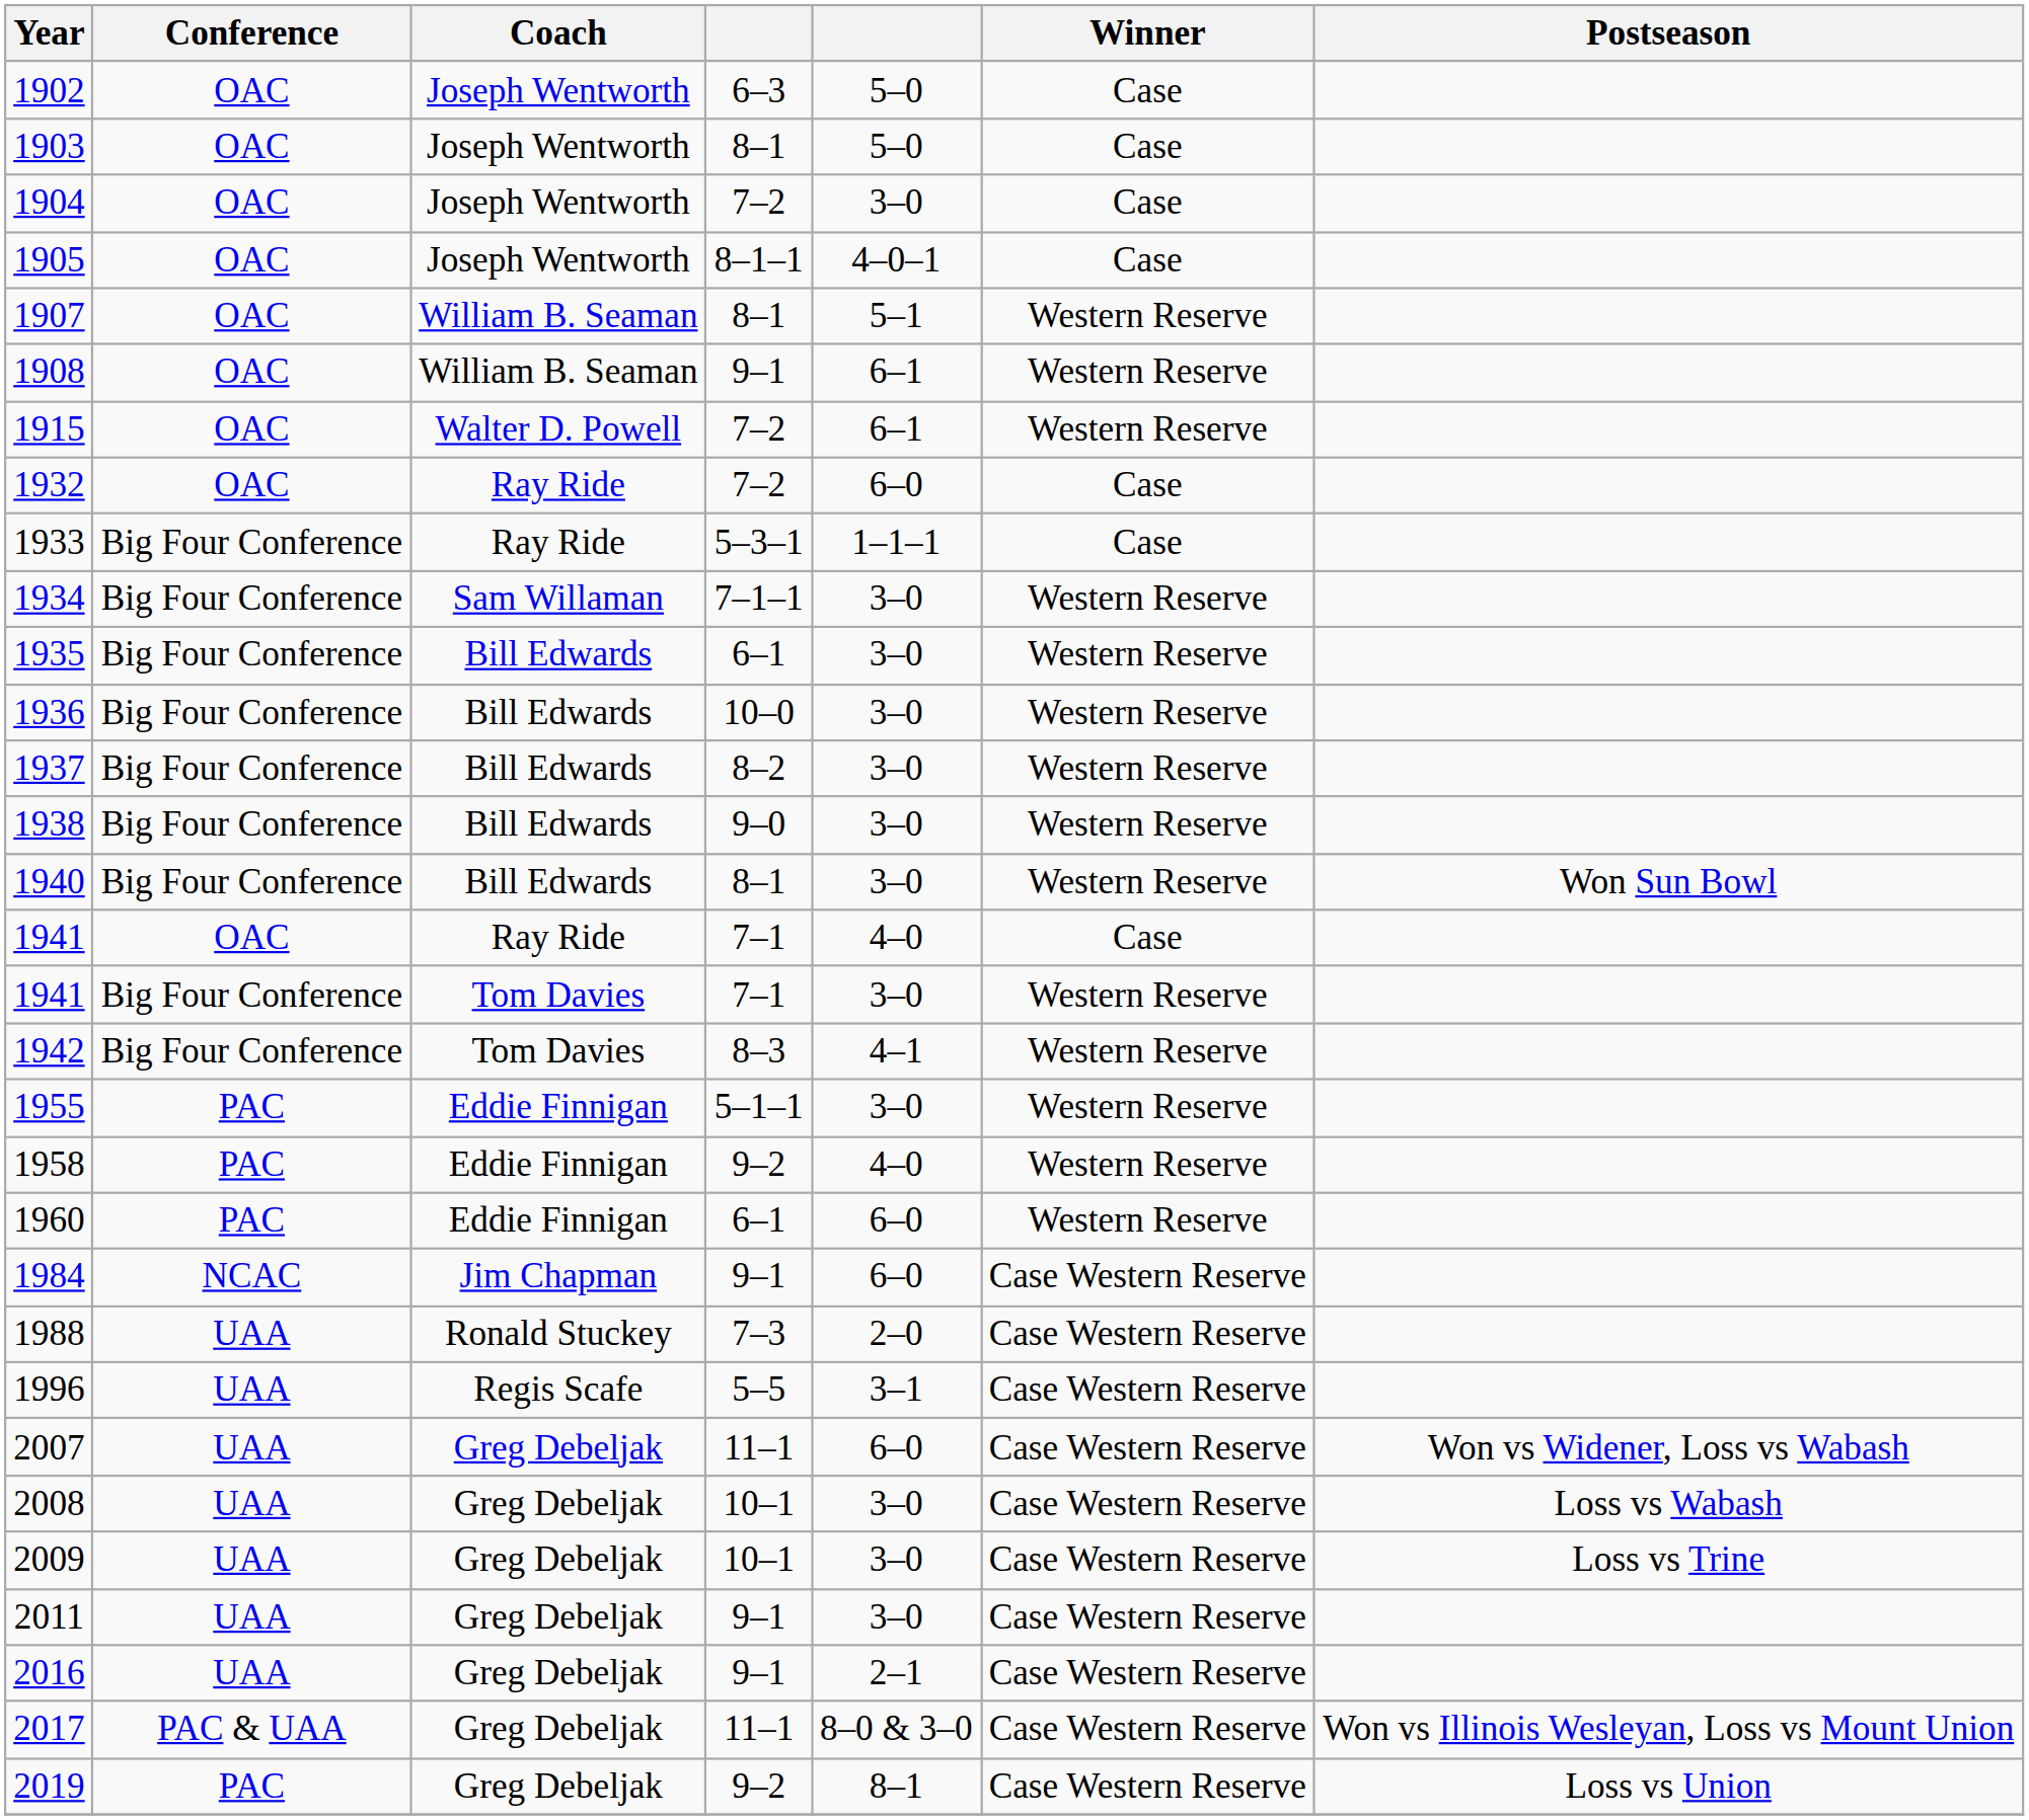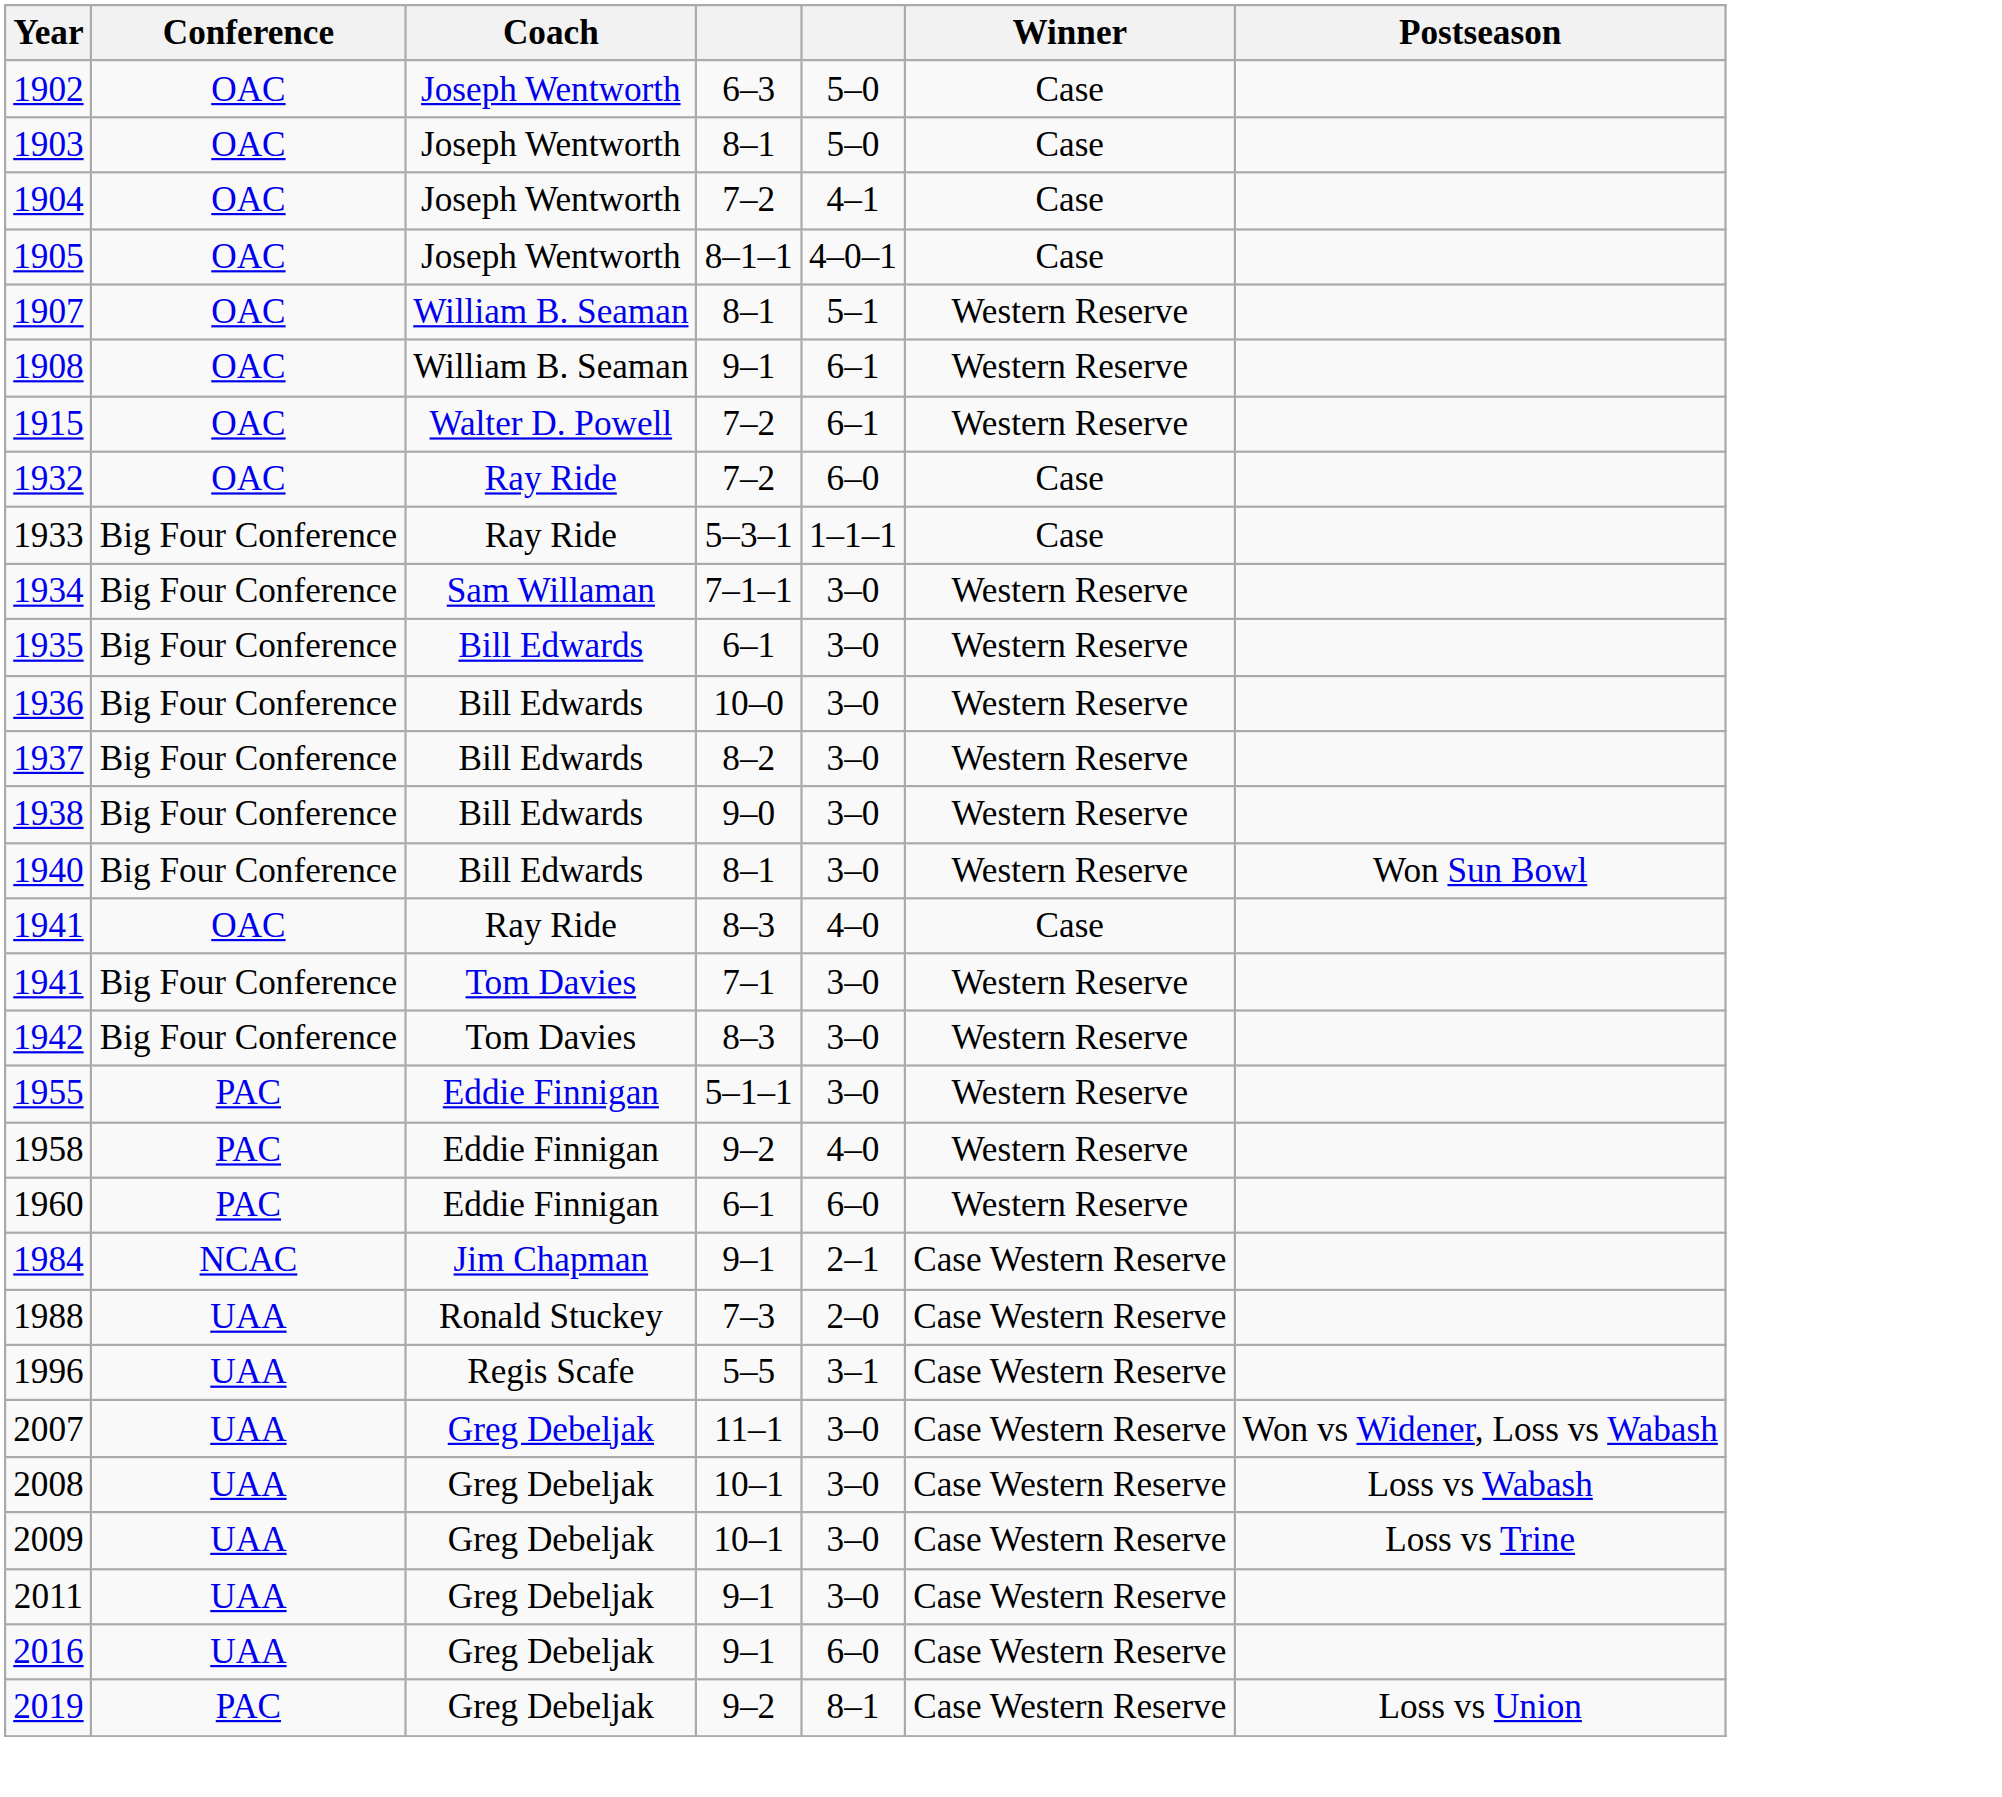1904 | column 5: 3–0 -> 4–1
1941 / Ray Ride | column 4: 7–1 -> 8–3
1942 | column 5: 4–1 -> 3–0
1984 | column 5: 6–0 -> 2–1
2007 | column 5: 6–0 -> 3–0
2016 | column 5: 2–1 -> 6–0
- row: 2017 | PAC & UAA | Greg Debeljak | 11–1 | 8–0 & 3–0 | Case Western Reserve | Won vs Illinois Wesleyan, Loss vs Mount Union
